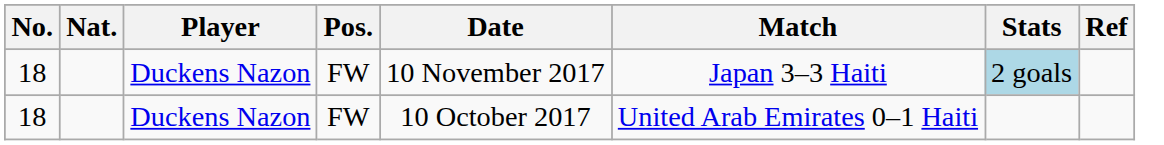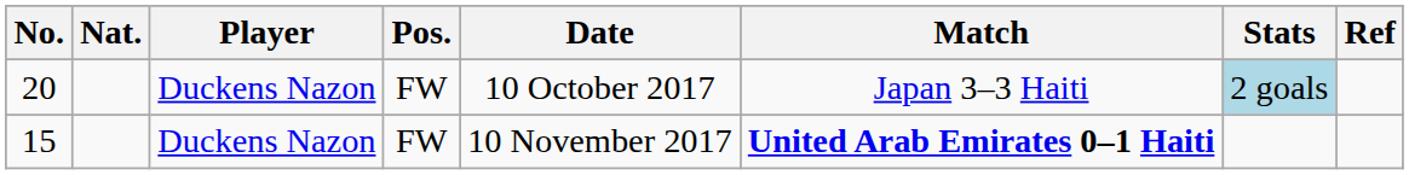row 2 | No.: 18 -> 20
row 2 | Date: 10 November 2017 -> 10 October 2017
row 3 | No.: 18 -> 15
row 3 | Date: 10 October 2017 -> 10 November 2017
row 3 | Match: normal -> bold
